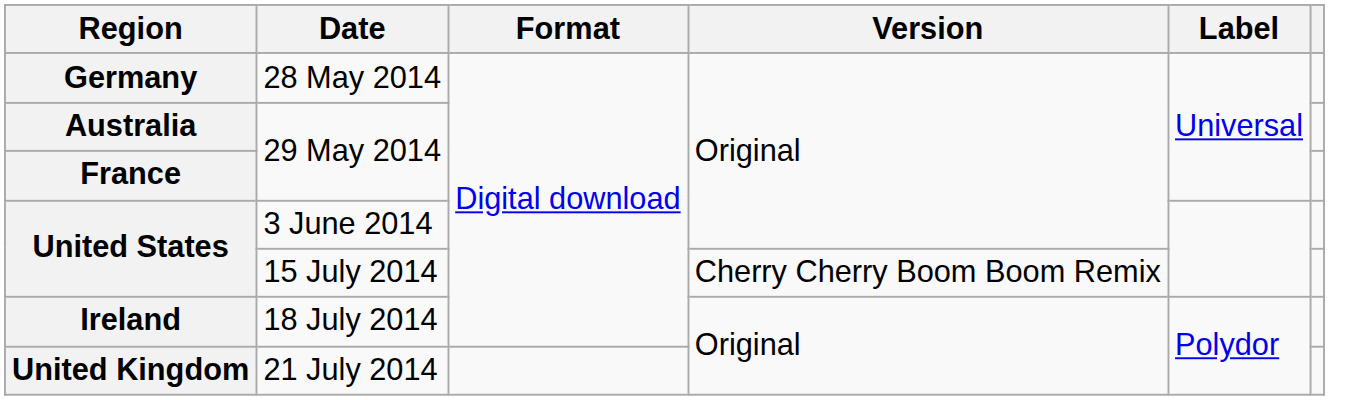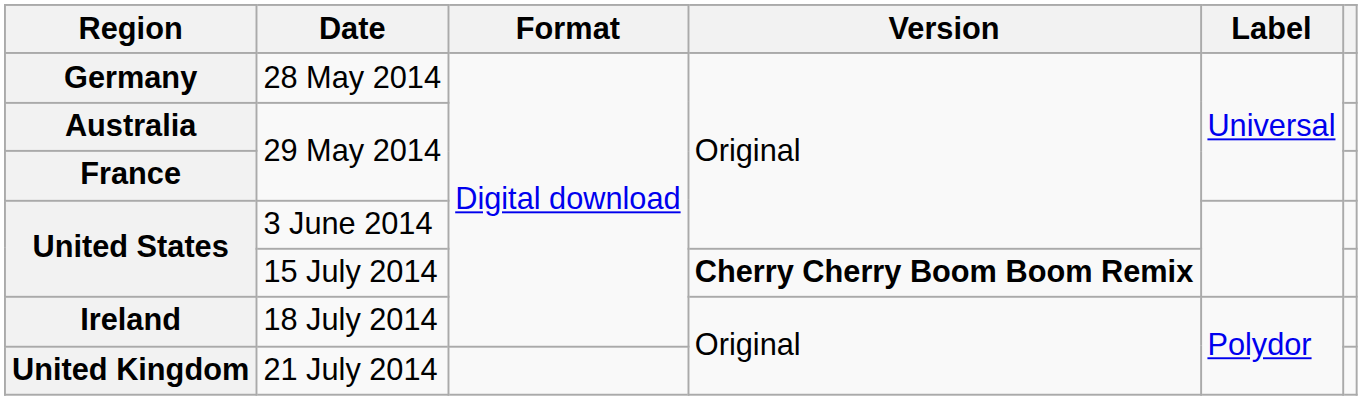United States / 15 July 2014 | Version: normal -> bold
